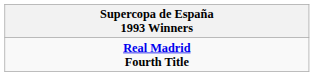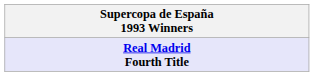row 2 | column 1: no background -> lavender background
